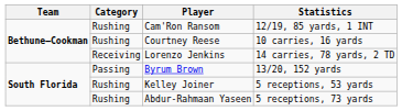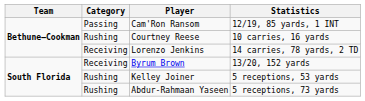Cam'Ron Ransom | Category: Rushing -> Passing
Byrum Brown | Category: Passing -> Receiving
